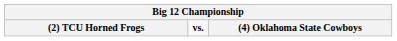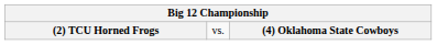(2) TCU Horned Frogs | column 2: bold -> normal
